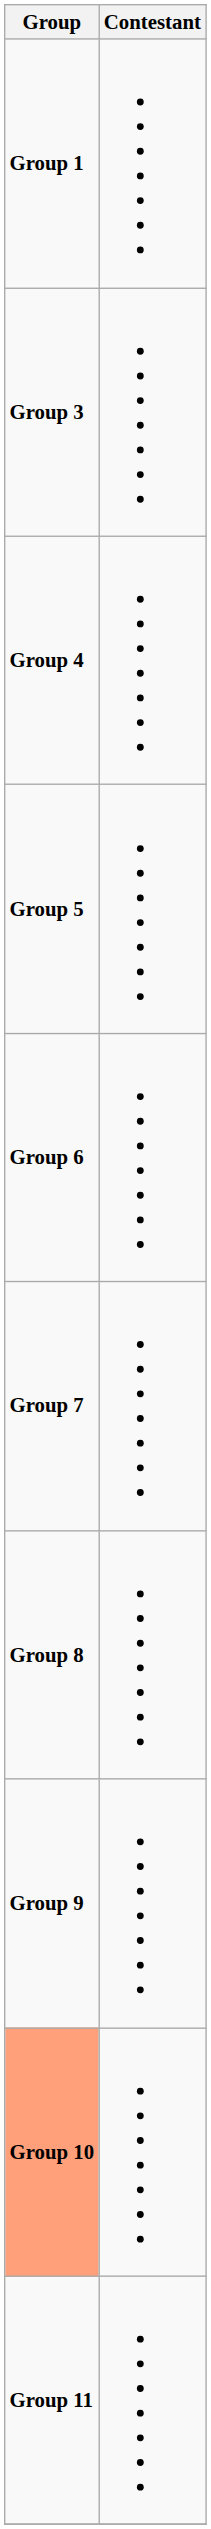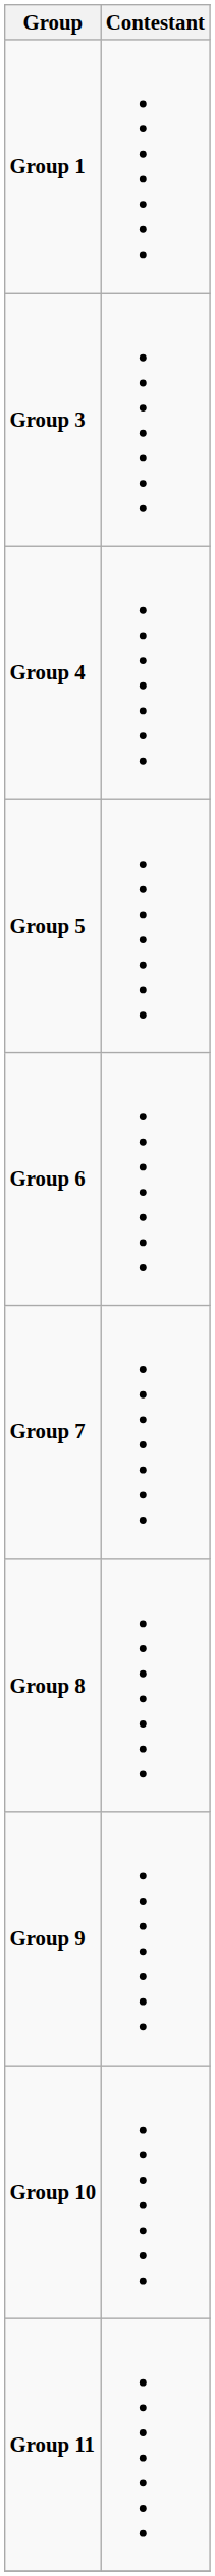Group 10 | Group: lightsalmon background -> no background
